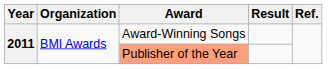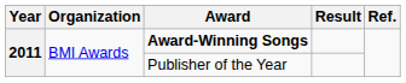Award-Winning Songs | Award: normal -> bold
Publisher of the Year | Award: lightsalmon background -> no background
